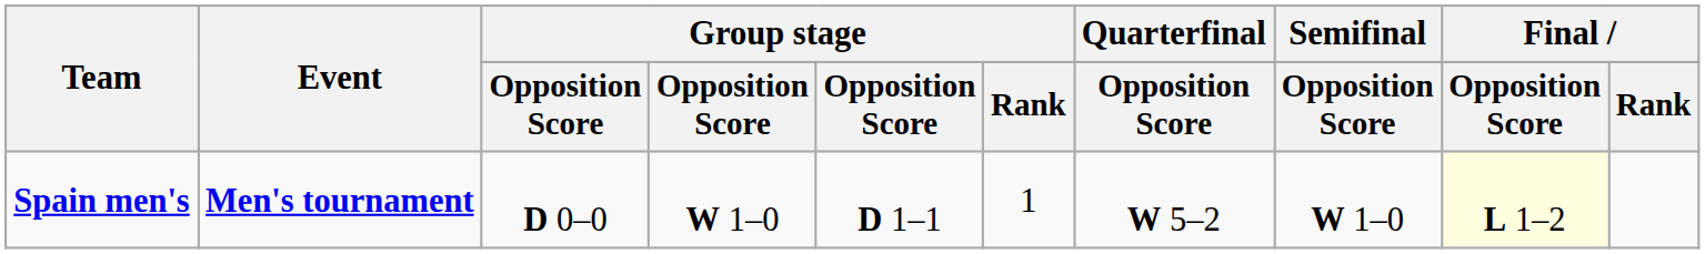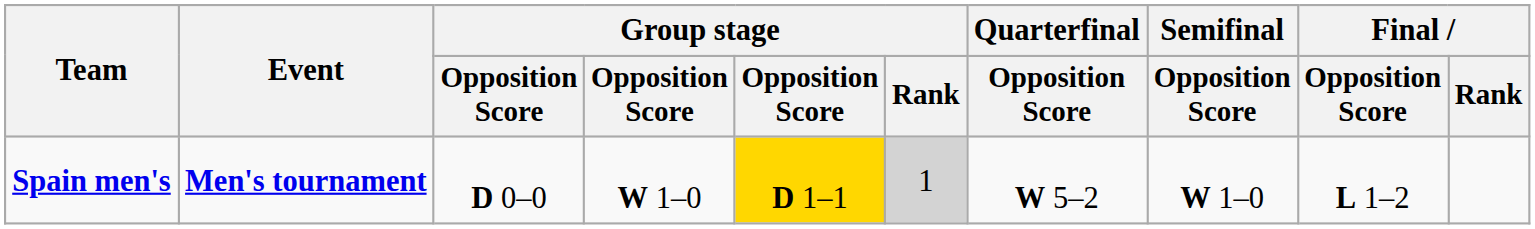Spain men's | column 5: no background -> gold background
Spain men's | Group stage / Rank: no background -> lightgrey background
Spain men's | Final / Opposition Score: lightyellow background -> no background
